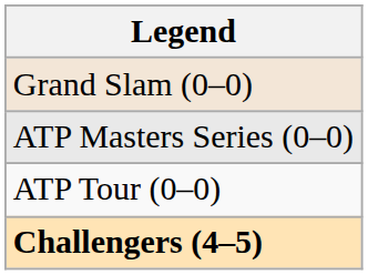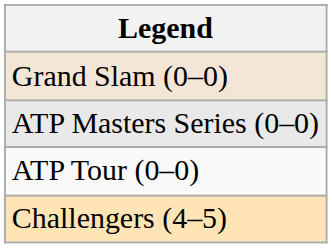row 5 | column 1: bold -> normal
